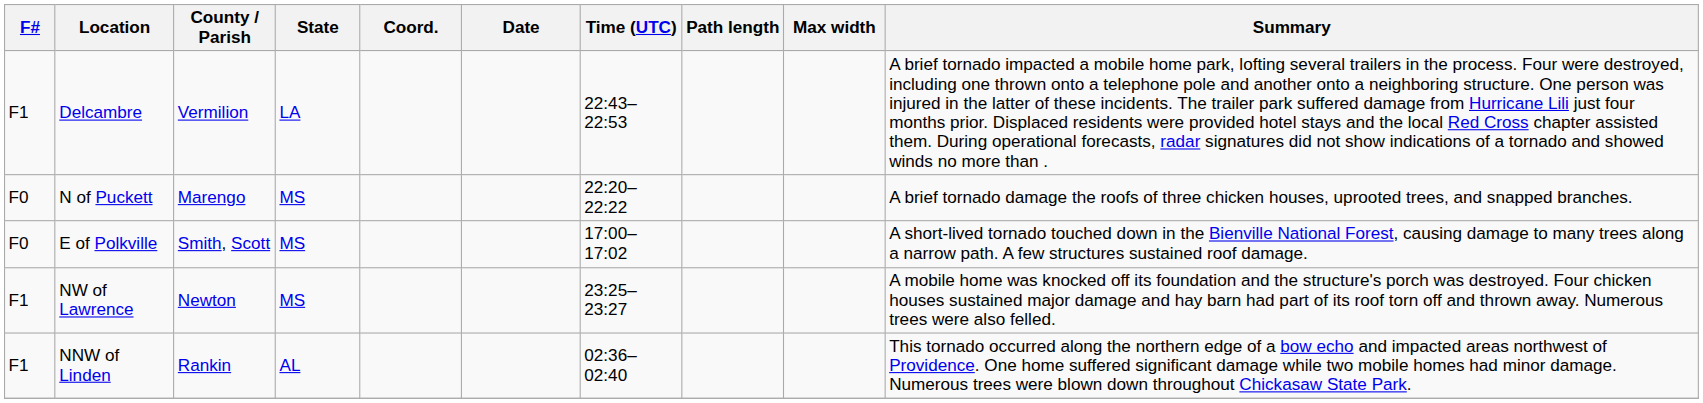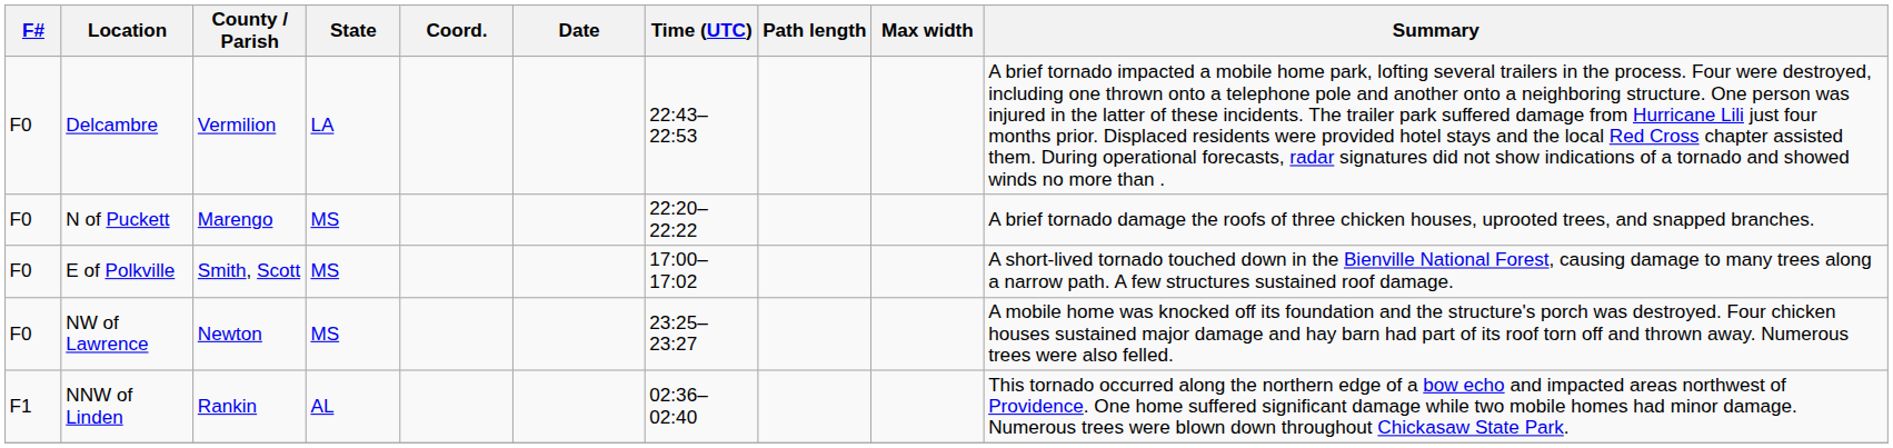Delcambre | F#: F1 -> F0
NW of Lawrence | F#: F1 -> F0
